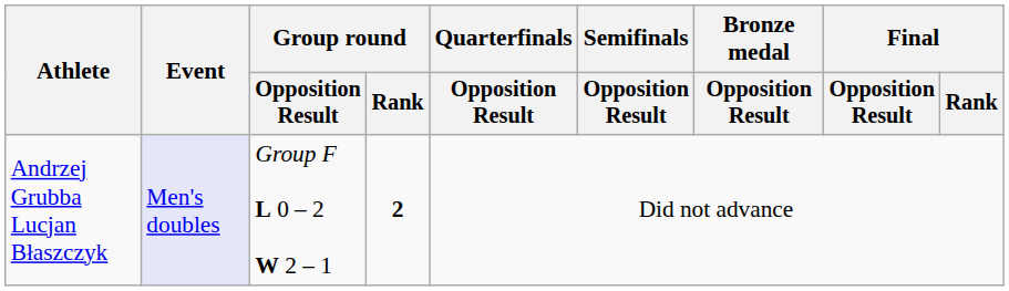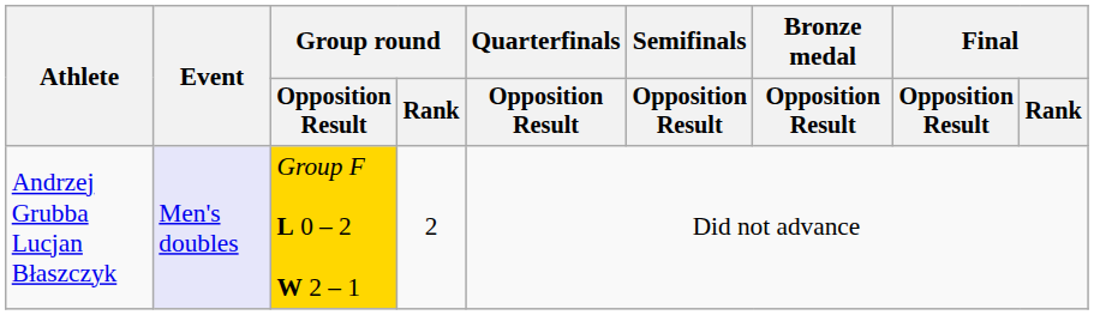Andrzej Grubba Lucjan Błaszczyk | Group round / Opposition Result: no background -> gold background
Andrzej Grubba Lucjan Błaszczyk | Group round / Rank: bold -> normal
